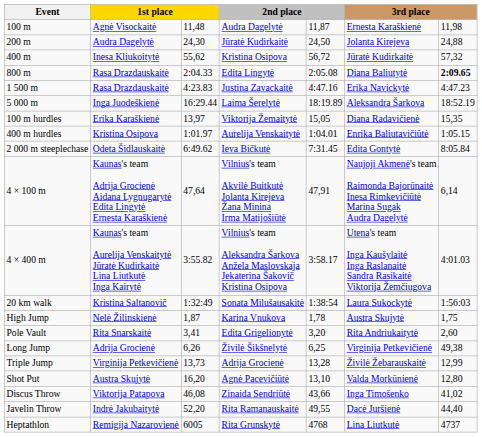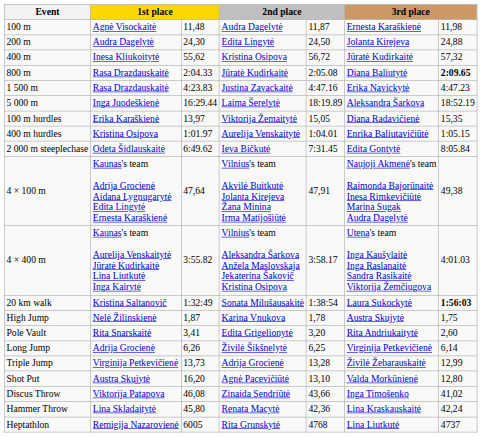200 m | column 4: Jūratė Kudirkaitė -> Edita Lingytė
800 m | column 4: Edita Lingytė -> Jūratė Kudirkaitė
4 × 100 m | column 7: 6,14 -> 49,38
20 km walk | column 7: normal -> bold
Long Jump | column 7: 49,38 -> 6,14
+ row: Hammer Throw | Lina Skladaitytė | 45,80 | Renata Macytė | 42,36 | Lina Kraskauskaitė | 42,24
- row: Javelin Throw | Indrė Jakubaitytė | 52,20 | Rita Ramanauskaitė | 49,55 | Dacė Juršienė | 44,40
